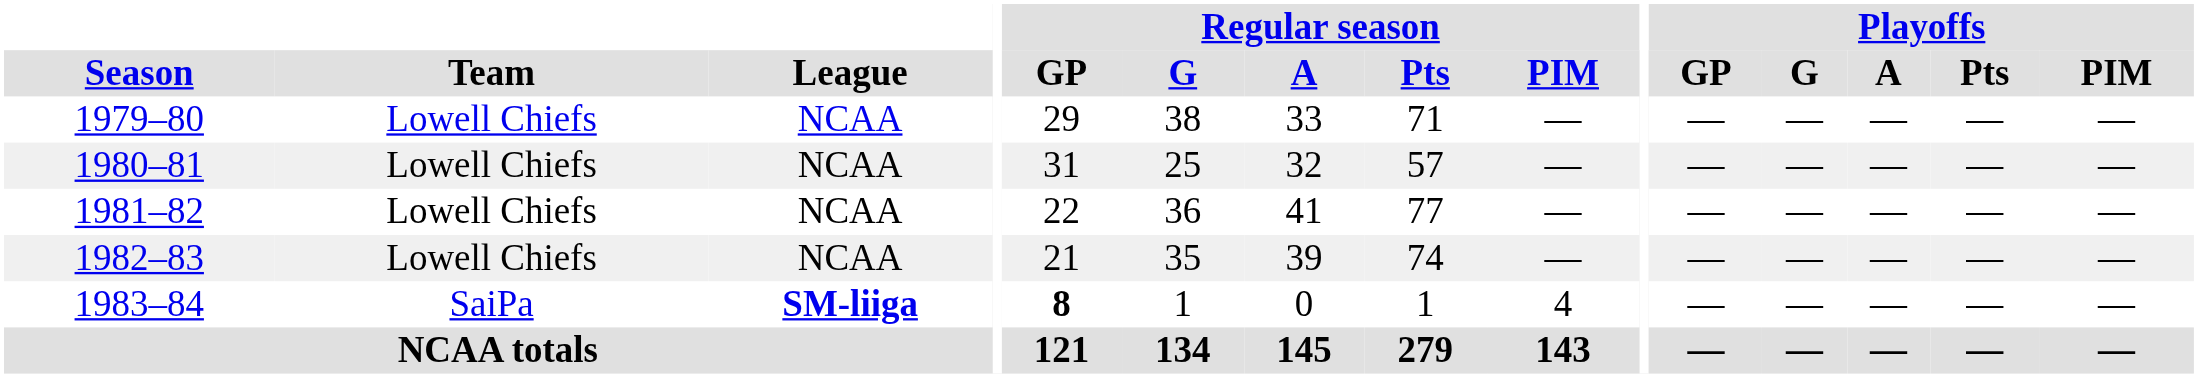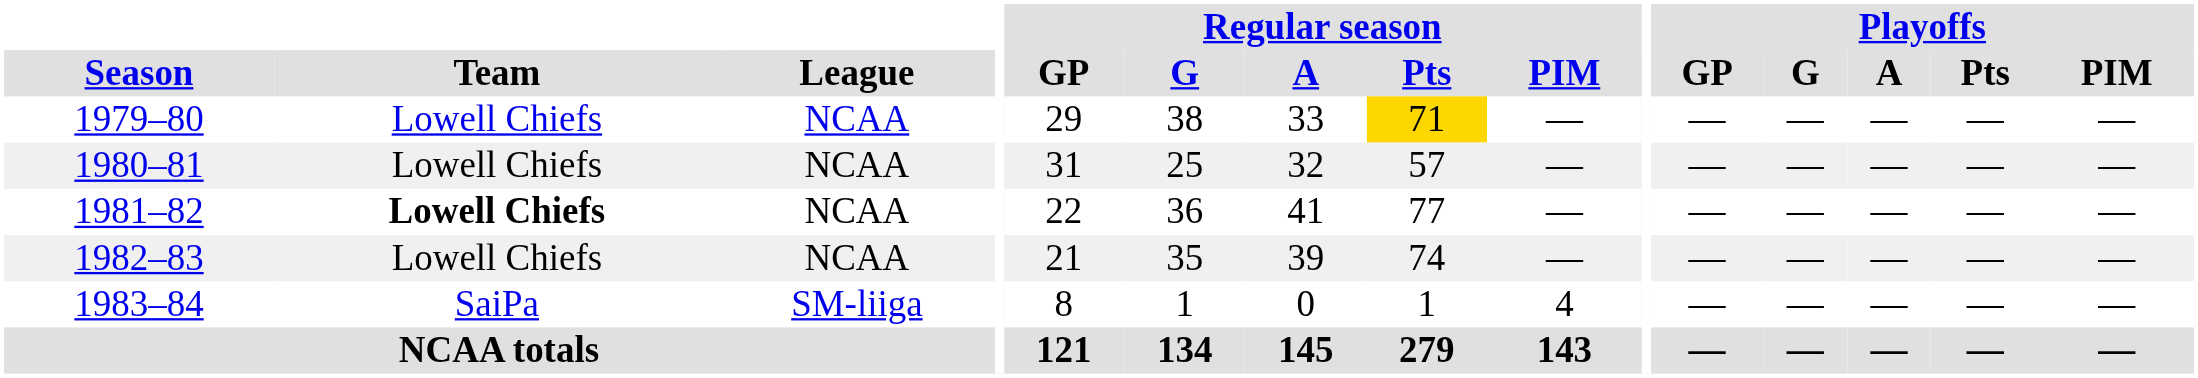1979–80 | Regular season / Pts: no background -> gold background
1981–82 | Team: normal -> bold
1983–84 | League: bold -> normal
1983–84 | Regular season / GP: bold -> normal
